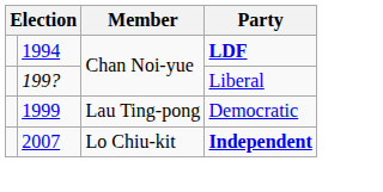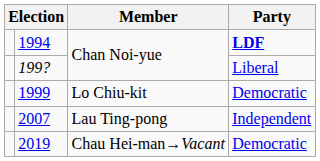1999 | Member: Lau Ting-pong -> Lo Chiu-kit
2007 | Member: Lo Chiu-kit -> Lau Ting-pong
2007 | Party: bold -> normal
+ row: 2019 | Chau Hei-man→Vacant | Democratic
